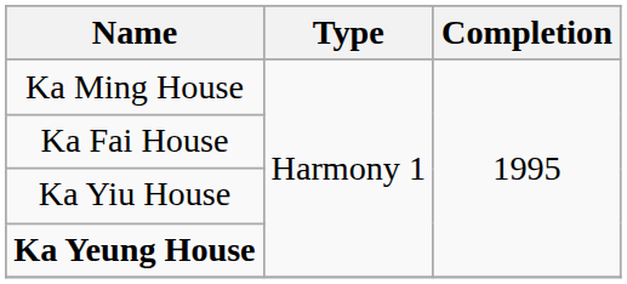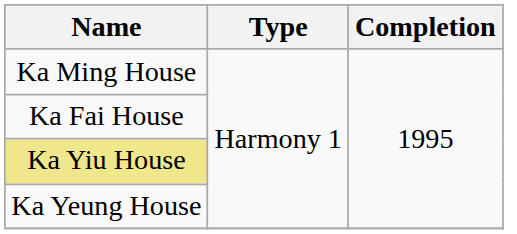Ka Yiu House | Name: no background -> khaki background
Ka Yeung House | Name: bold -> normal
